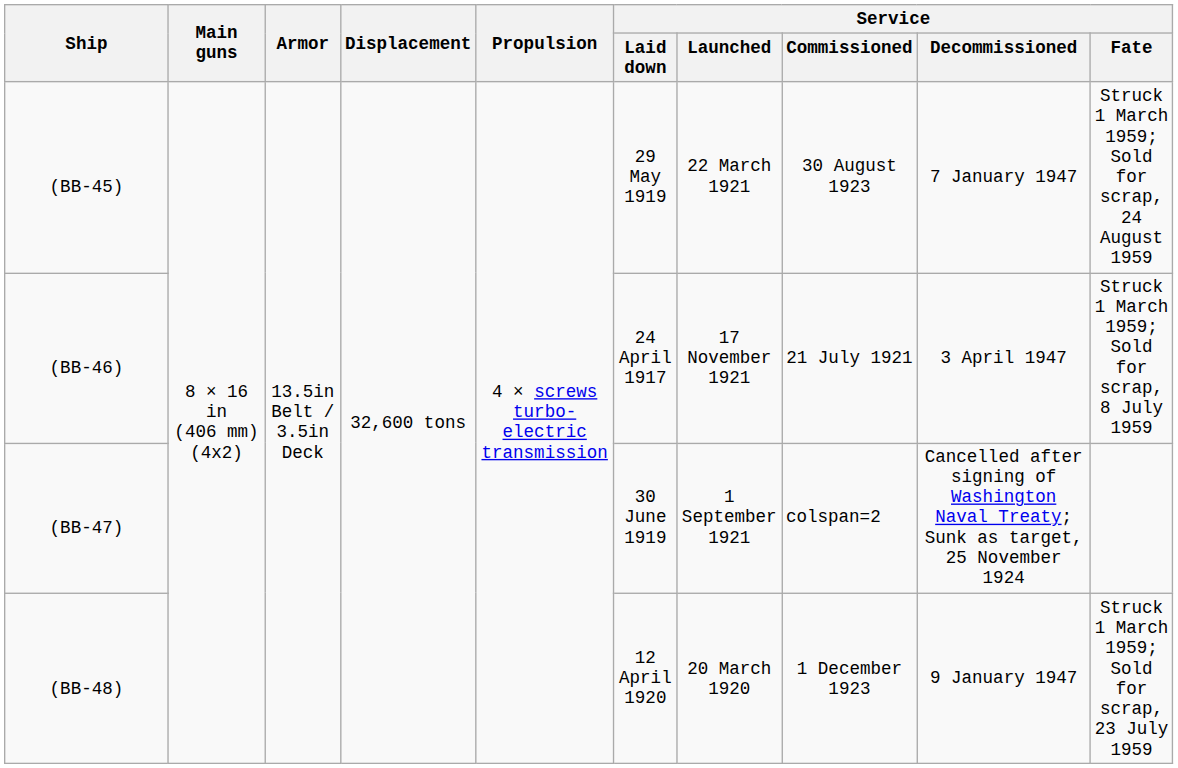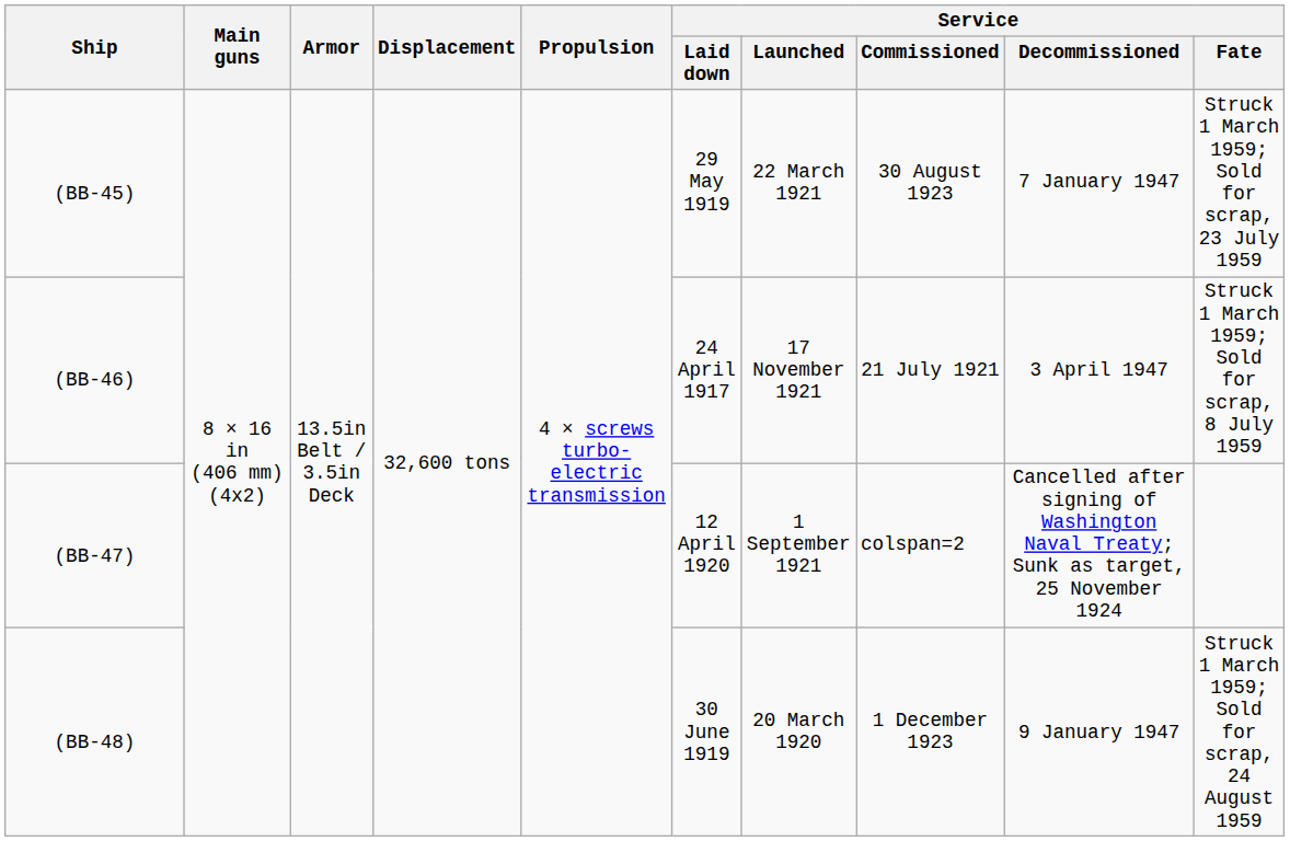(BB-45) | Service / Fate: Struck 1 March 1959; Sold for scrap, 24 August 1959 -> Struck 1 March 1959; Sold for scrap, 23 July 1959
(BB-47) | Service / Laid down: 30 June 1919 -> 12 April 1920
(BB-48) | Service / Laid down: 12 April 1920 -> 30 June 1919
(BB-48) | Service / Fate: Struck 1 March 1959; Sold for scrap, 23 July 1959 -> Struck 1 March 1959; Sold for scrap, 24 August 1959
